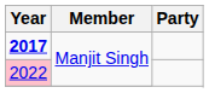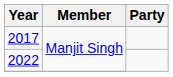2017 | Year: bold -> normal
2022 | Year: pink background -> no background
